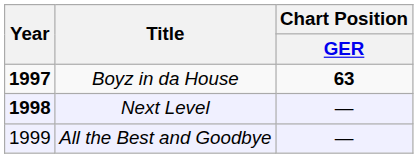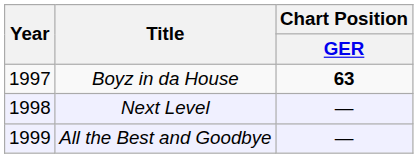Boyz in da House | Year: bold -> normal
Next Level | Year: bold -> normal
